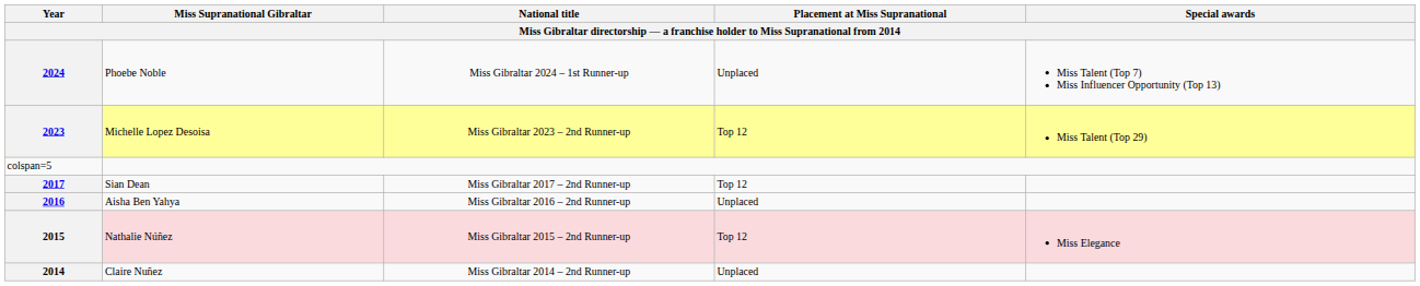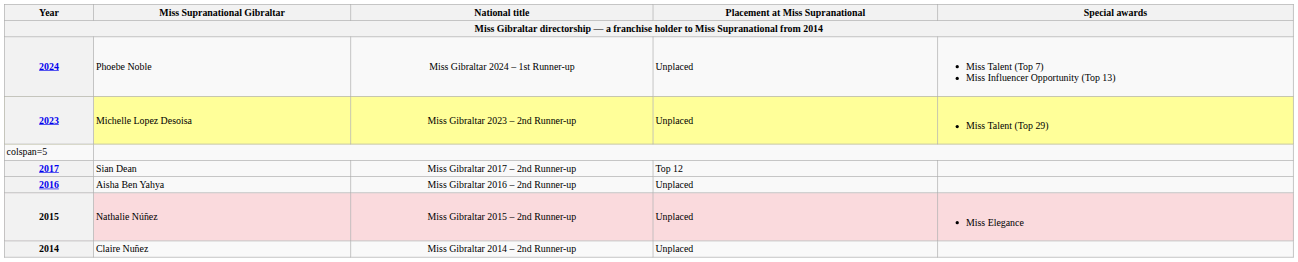Michelle Lopez Desoisa | Placement at Miss Supranational: Top 12 -> Unplaced
Nathalie Núñez | Placement at Miss Supranational: Top 12 -> Unplaced
